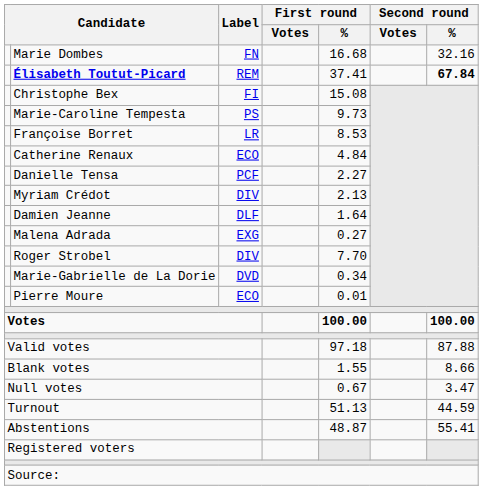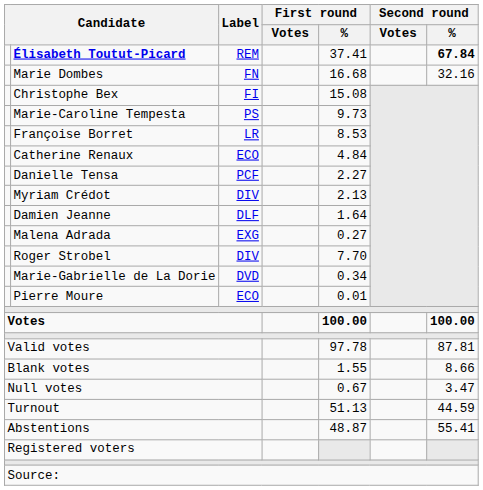rows swapped: Élisabeth Toutut-Picard <-> Marie Dombes
Valid votes | First round / %: 97.18 -> 97.78
Valid votes | Second round / %: 87.88 -> 87.81
